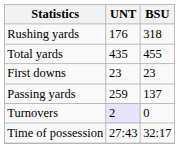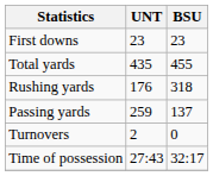rows swapped: First downs <-> Rushing yards
Turnovers | UNT: lavender background -> no background
